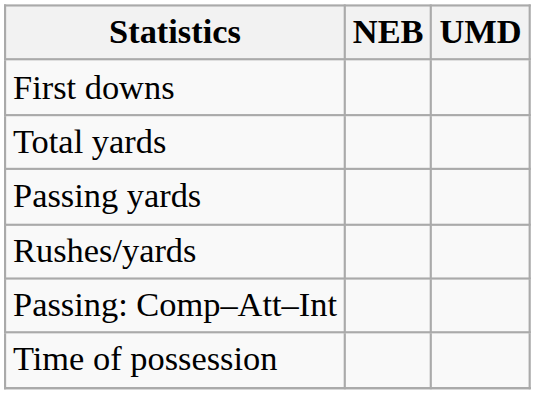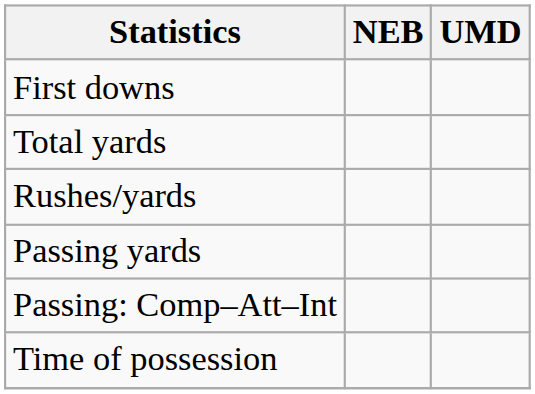rows swapped: Rushes/yards <-> Passing yards
